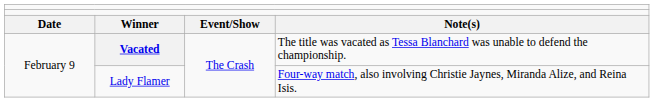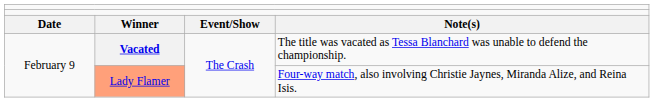Lady Flamer | column 2: no background -> lightsalmon background
